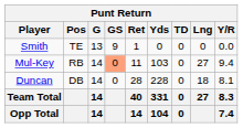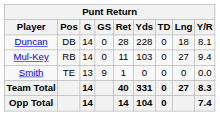rows swapped: Duncan <-> Smith
Mul-Key | GS: lightsalmon background -> no background
